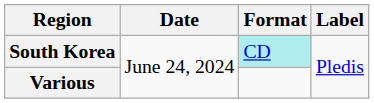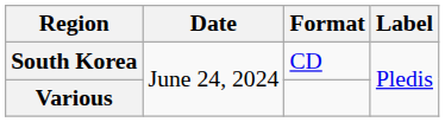South Korea | Format: paleturquoise background -> no background
